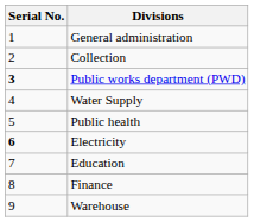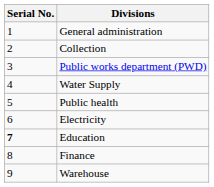Public works department (PWD) | Serial No.: bold -> normal
Electricity | Serial No.: bold -> normal
Education | Serial No.: normal -> bold
